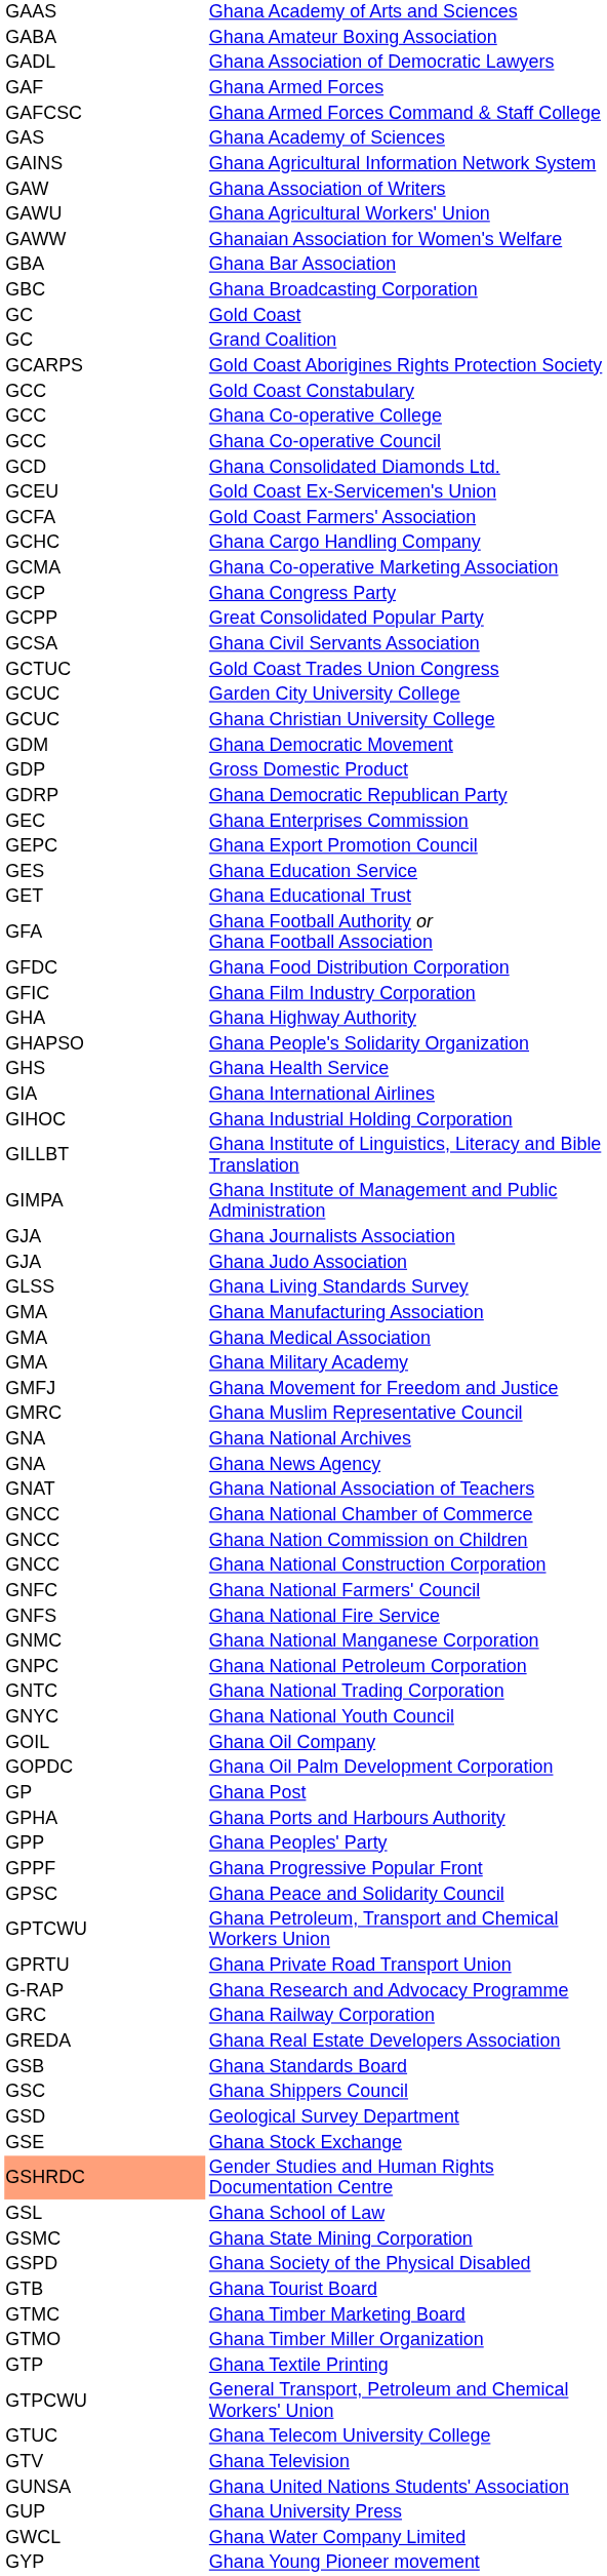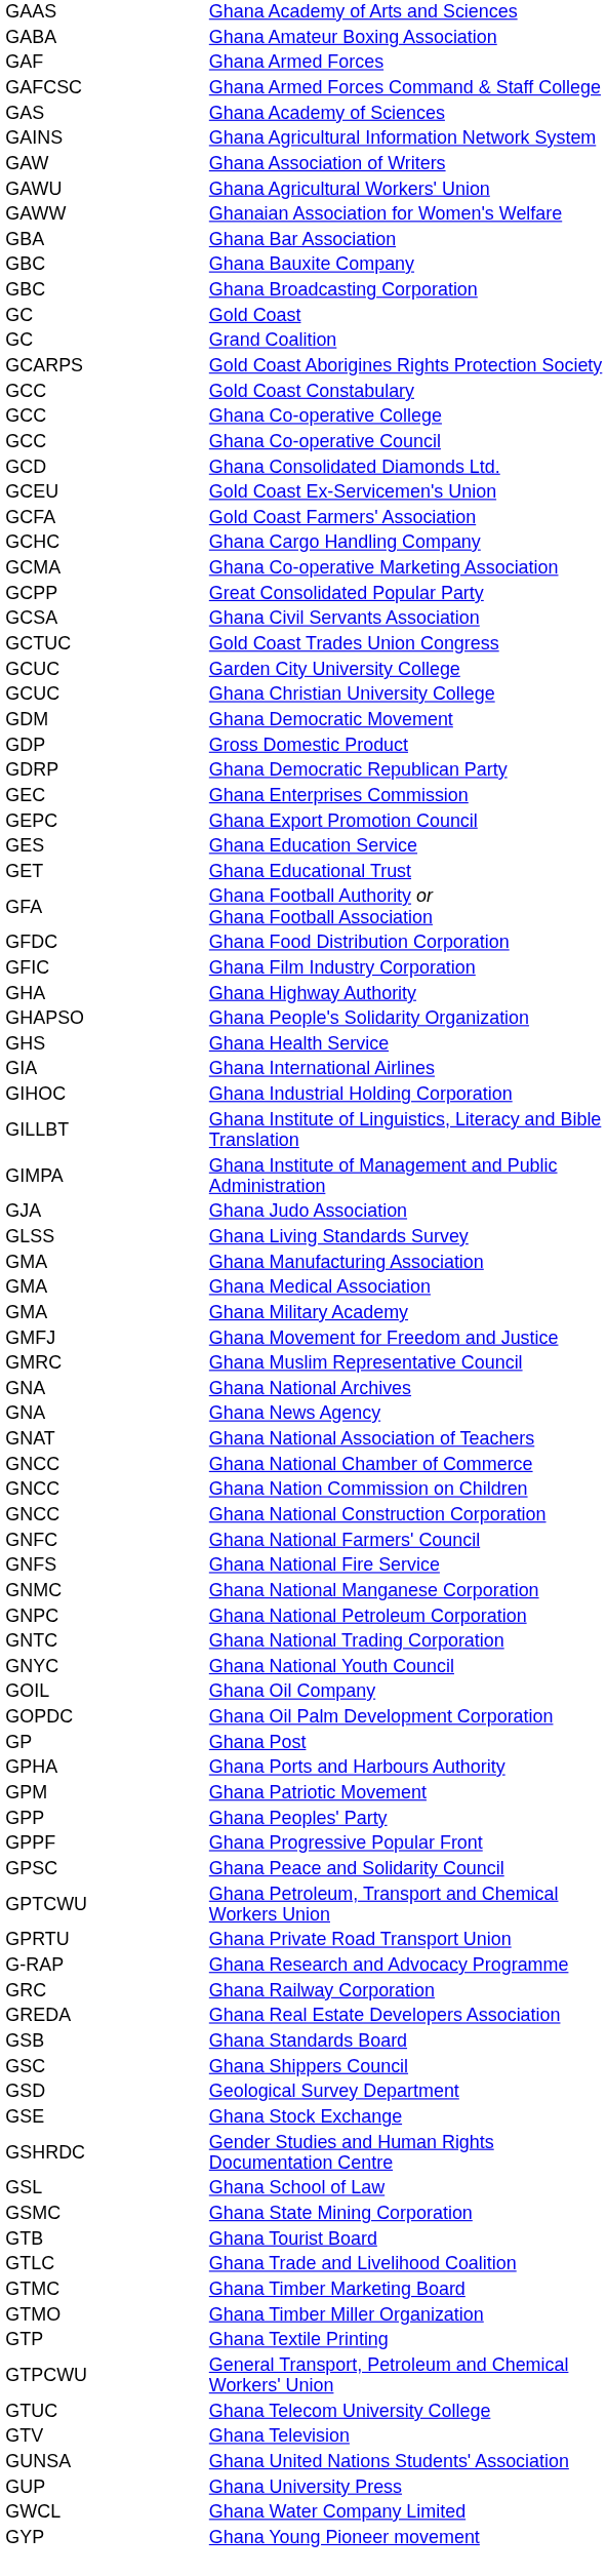- row: GADL | Ghana Association of Democratic Lawyers
+ row: GBC | Ghana Bauxite Company
- row: GCP | Ghana Congress Party
- row: GJA | Ghana Journalists Association
+ row: GPM | Ghana Patriotic Movement
Gender Studies and Human Rights Documentation Centre | column 1: lightsalmon background -> no background
- row: GSPD | Ghana Society of the Physical Disabled
+ row: GTLC | Ghana Trade and Livelihood Coalition
